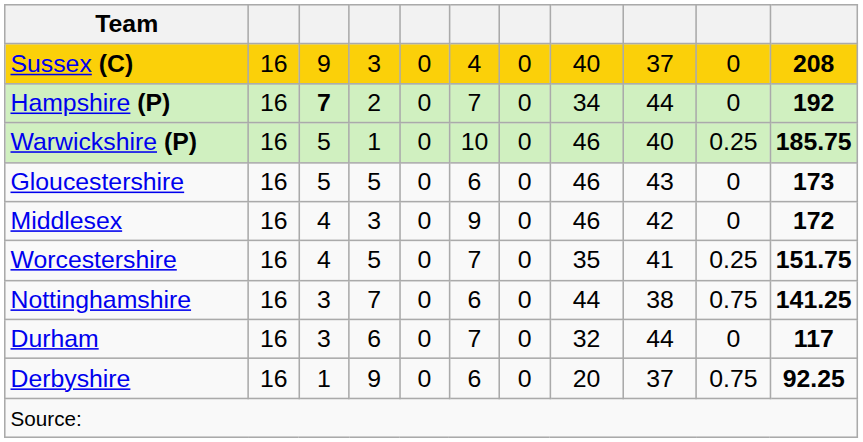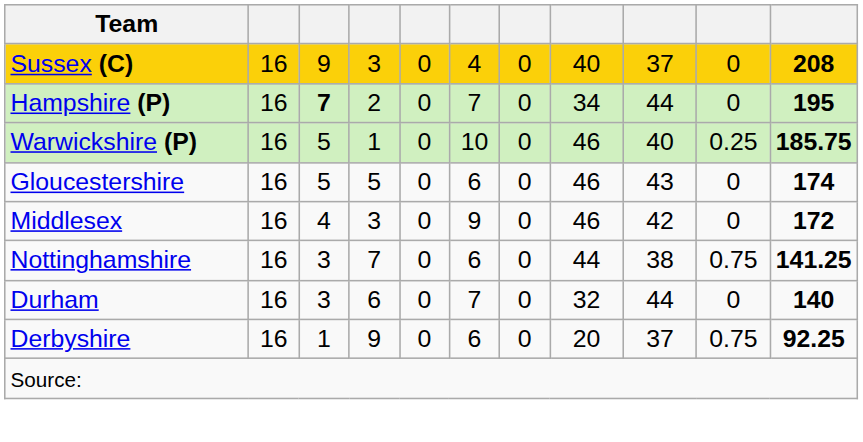Hampshire (P) | column 11: 192 -> 195
Gloucestershire | column 11: 173 -> 174
- row: Worcestershire | 16 | 4 | 5 | 0 | 7 | 0 | 35 | 41 | 0.25 | 151.75
Durham | column 11: 117 -> 140
